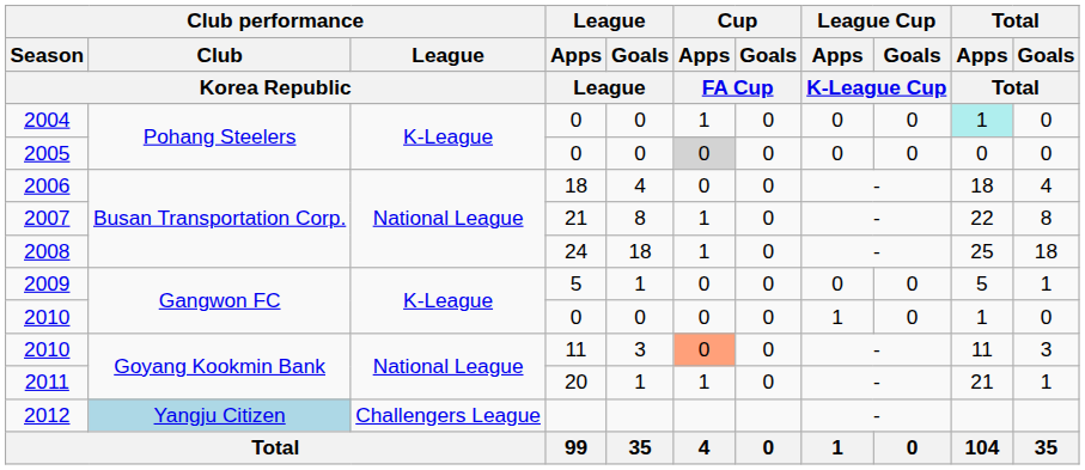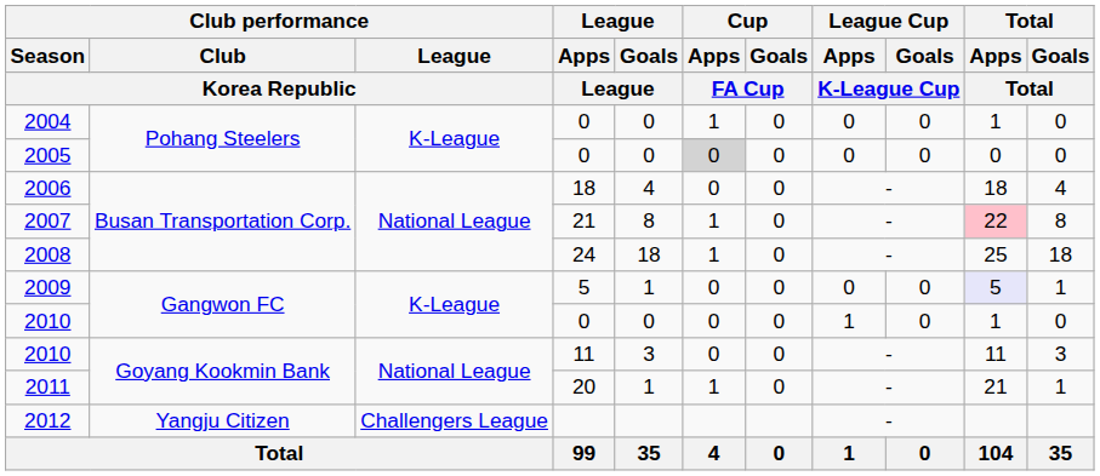2004 | Total / Apps / Total: paleturquoise background -> no background
2007 | Total / Apps / Total: no background -> pink background
2009 | Total / Apps / Total: no background -> lavender background
2010 / 11 | Cup / Apps / FA Cup: lightsalmon background -> no background
2012 | Club performance / Club / Korea Republic: lightblue background -> no background
